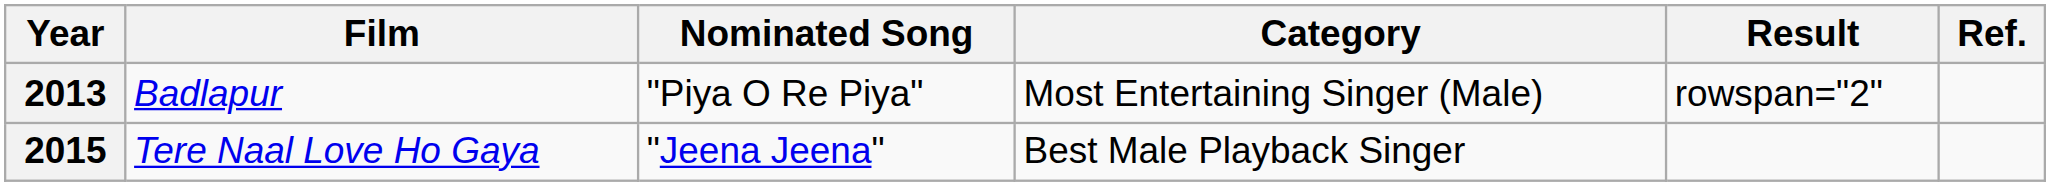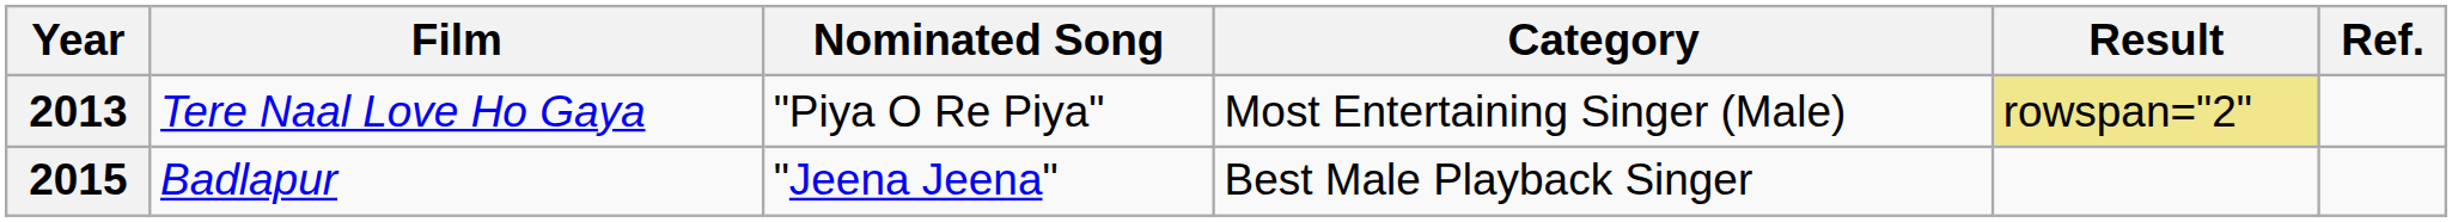2013 | Film: Badlapur -> Tere Naal Love Ho Gaya
2013 | Result: no background -> khaki background
2015 | Film: Tere Naal Love Ho Gaya -> Badlapur
